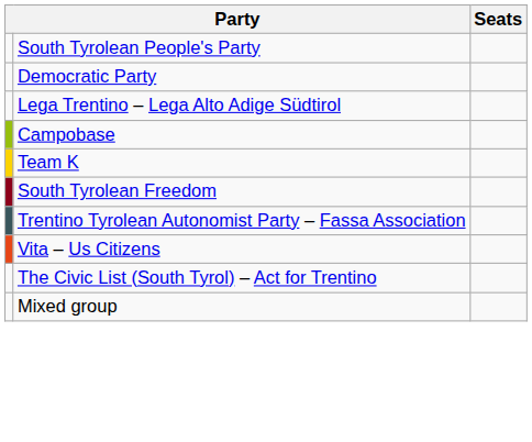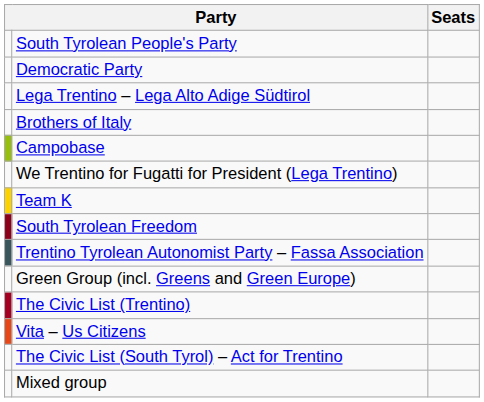+ row: Brothers of Italy
+ row: We Trentino for Fugatti for President (Lega Trentino)
+ row: Green Group (incl. Greens and Green Europe)
+ row: The Civic List (Trentino)
